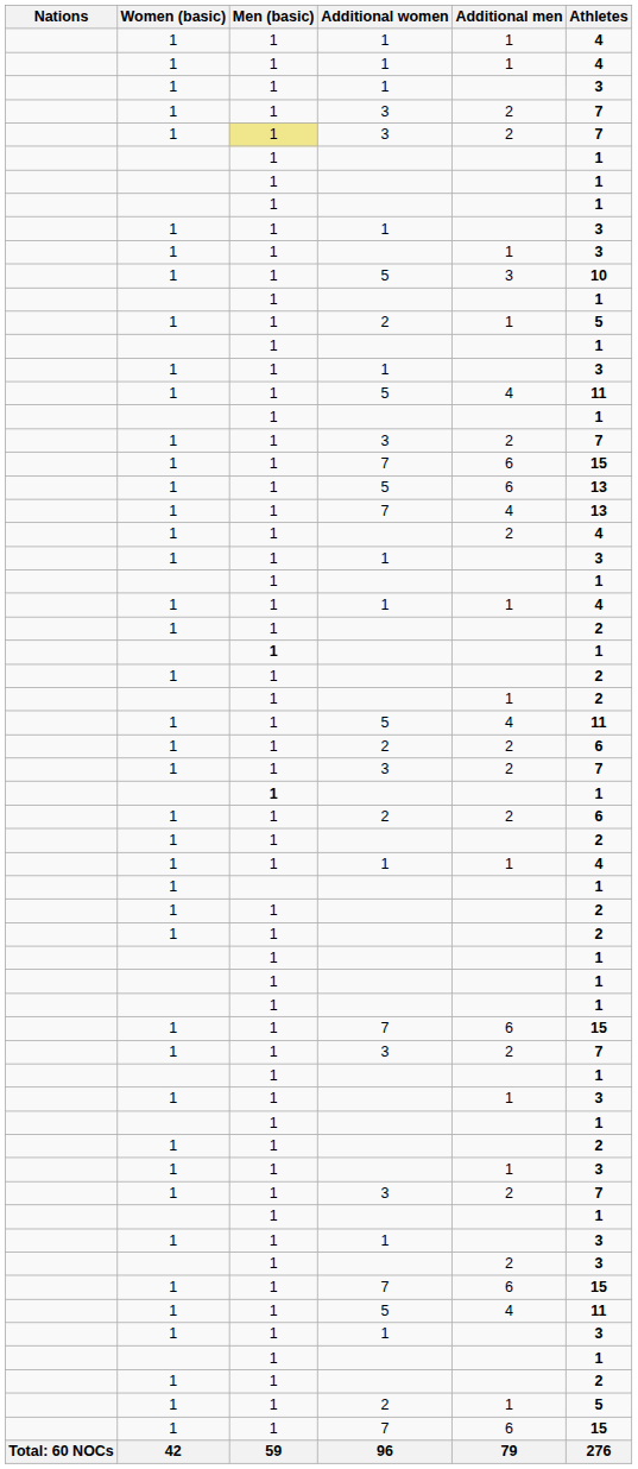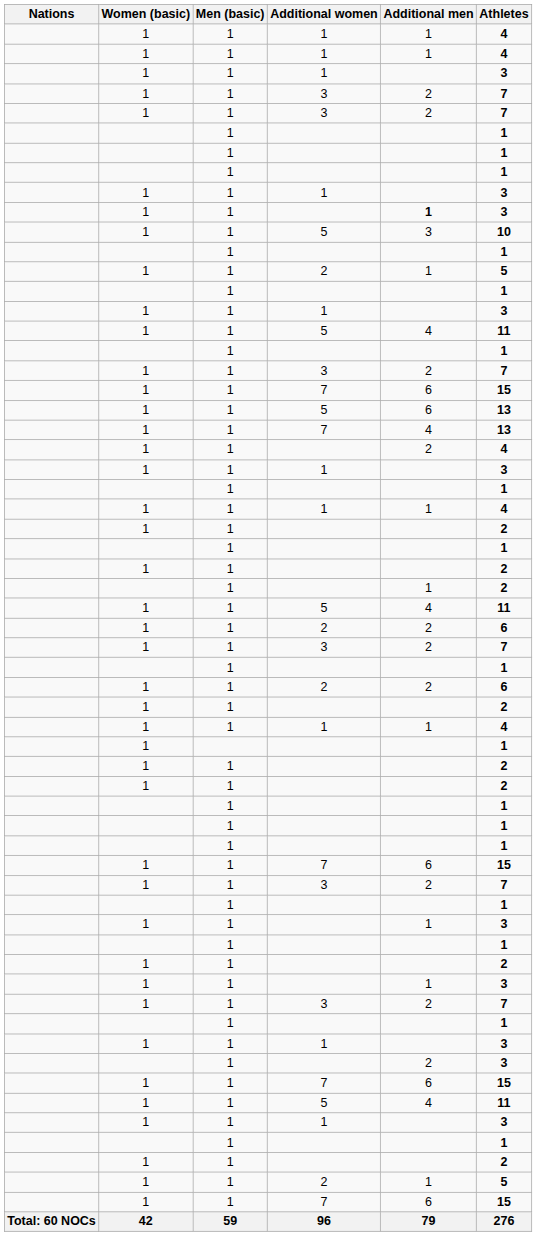row 6 | Men (basic): khaki background -> no background
row 11 | Additional men: normal -> bold
row 28 | Men (basic): bold -> normal
row 34 | Men (basic): bold -> normal
